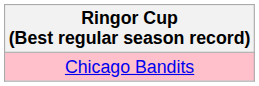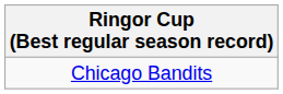row 2 | column 1: pink background -> no background
